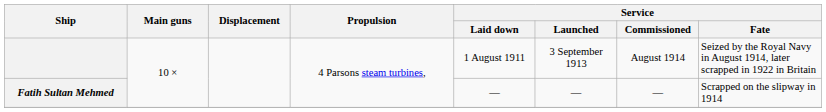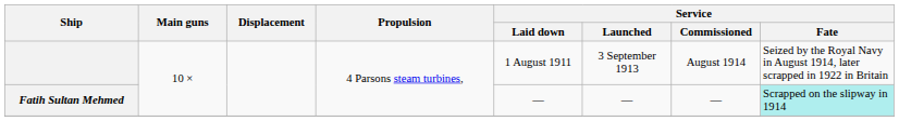Fatih Sultan Mehmed | Service / Fate: no background -> paleturquoise background
